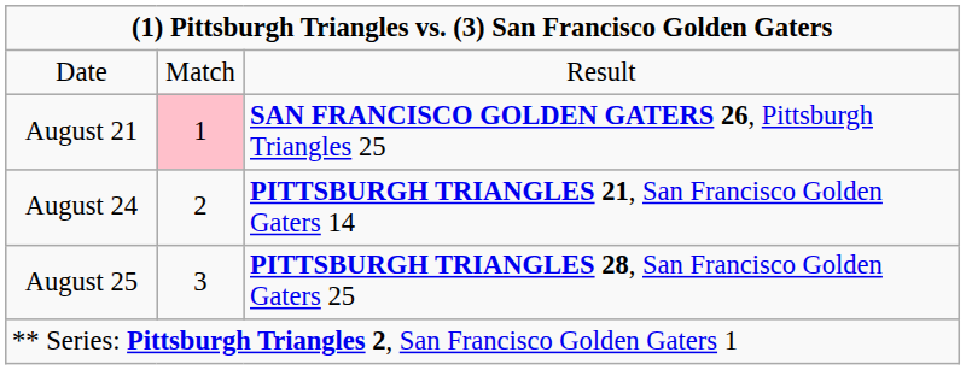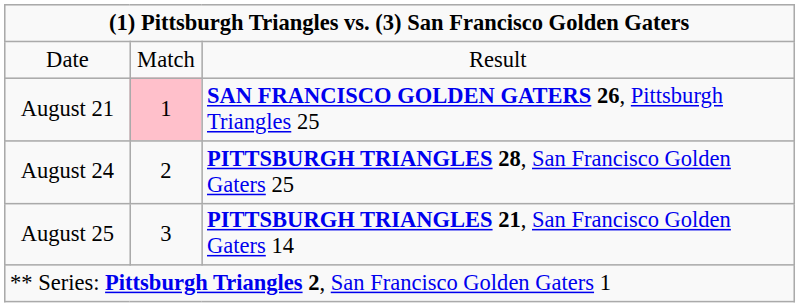August 24 | column 3: PITTSBURGH TRIANGLES 21, San Francisco Golden Gaters 14 -> PITTSBURGH TRIANGLES 28, San Francisco Golden Gaters 25
August 25 | column 3: PITTSBURGH TRIANGLES 28, San Francisco Golden Gaters 25 -> PITTSBURGH TRIANGLES 21, San Francisco Golden Gaters 14
